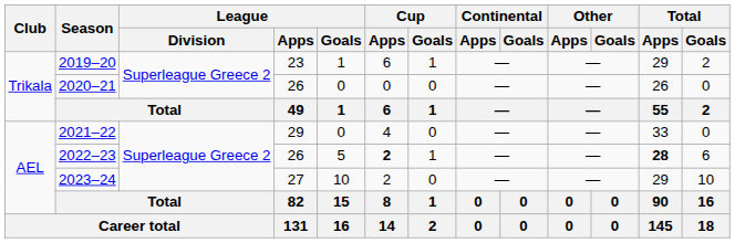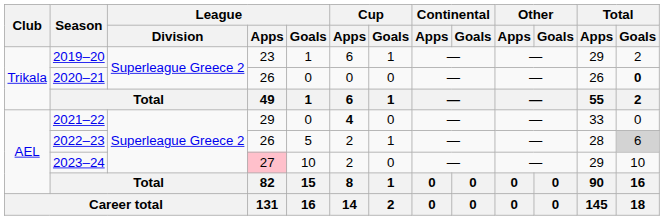2020–21 | Total / Goals: normal -> bold
2021–22 | Cup / Apps: normal -> bold
2022–23 | Cup / Apps: bold -> normal
2022–23 | Total / Apps: bold -> normal
2022–23 | Total / Goals: no background -> lightgrey background
2023–24 | League / Apps: no background -> pink background
